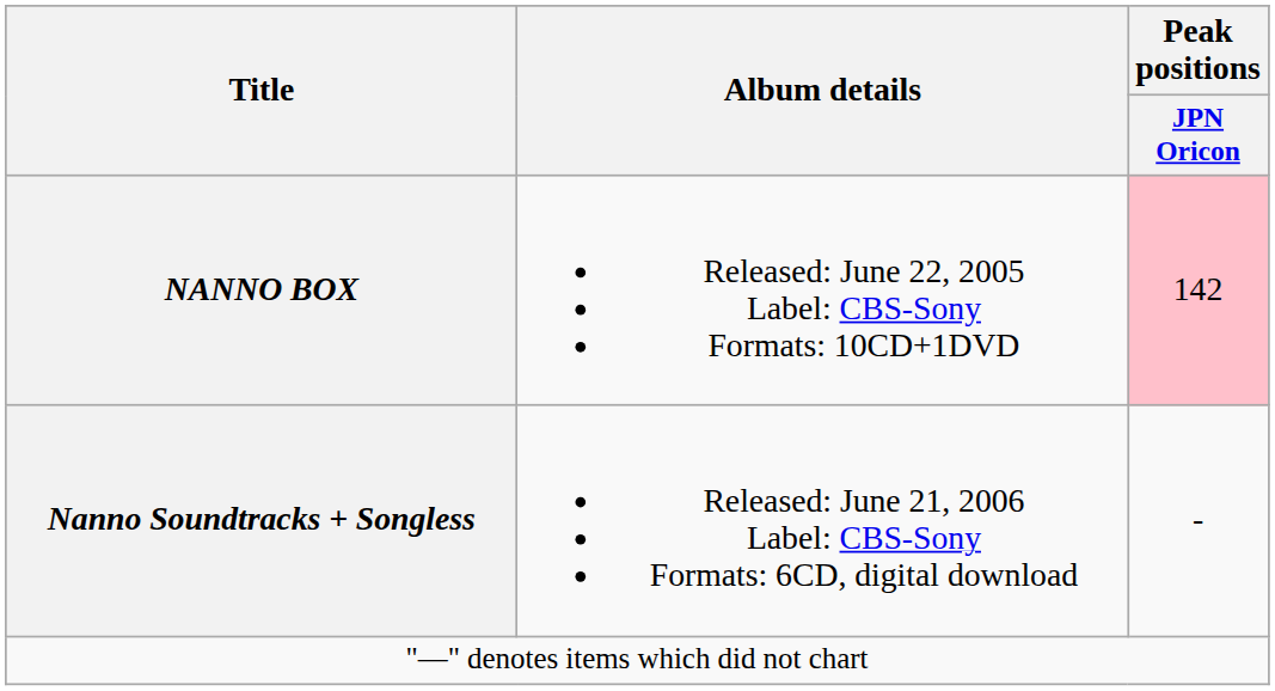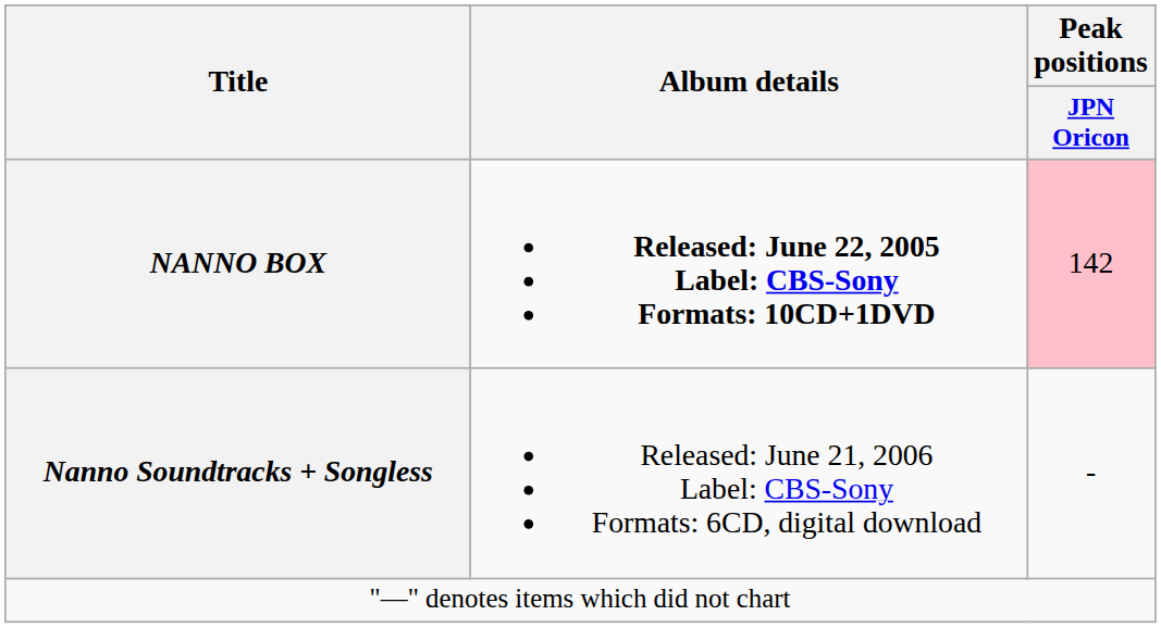NANNO BOX | Album details: normal -> bold
